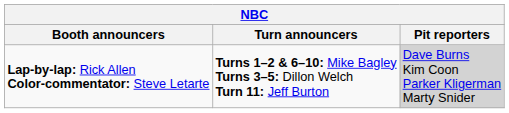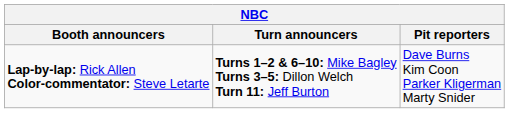Lap-by-lap: Rick Allen Color-commentator: Steve Letarte | Pit reporters: lightgrey background -> no background
